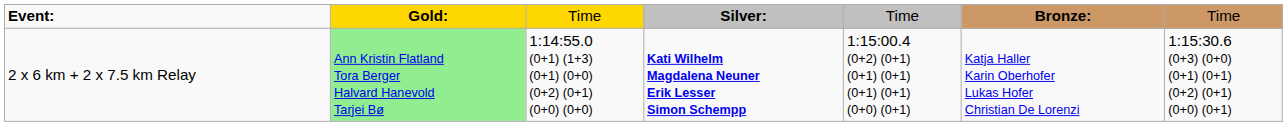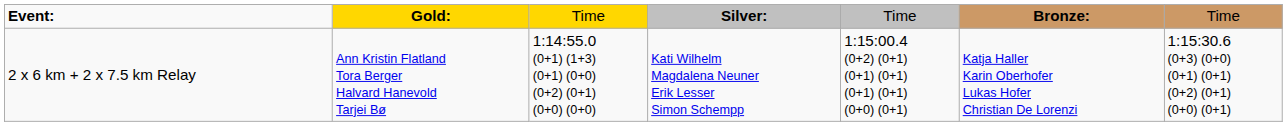2 x 6 km + 2 x 7.5 km Relay | column 2: lightgreen background -> no background
2 x 6 km + 2 x 7.5 km Relay | column 4: bold -> normal
